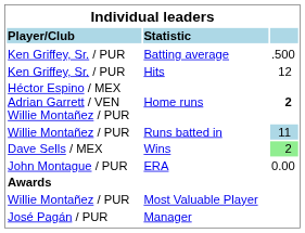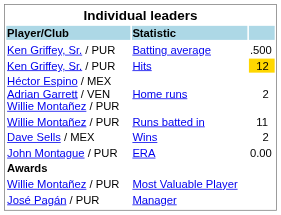Hits | column 3: no background -> gold background
Home runs | column 3: bold -> normal
Runs batted in | column 3: lightblue background -> no background
Wins | column 3: lightgreen background -> no background
